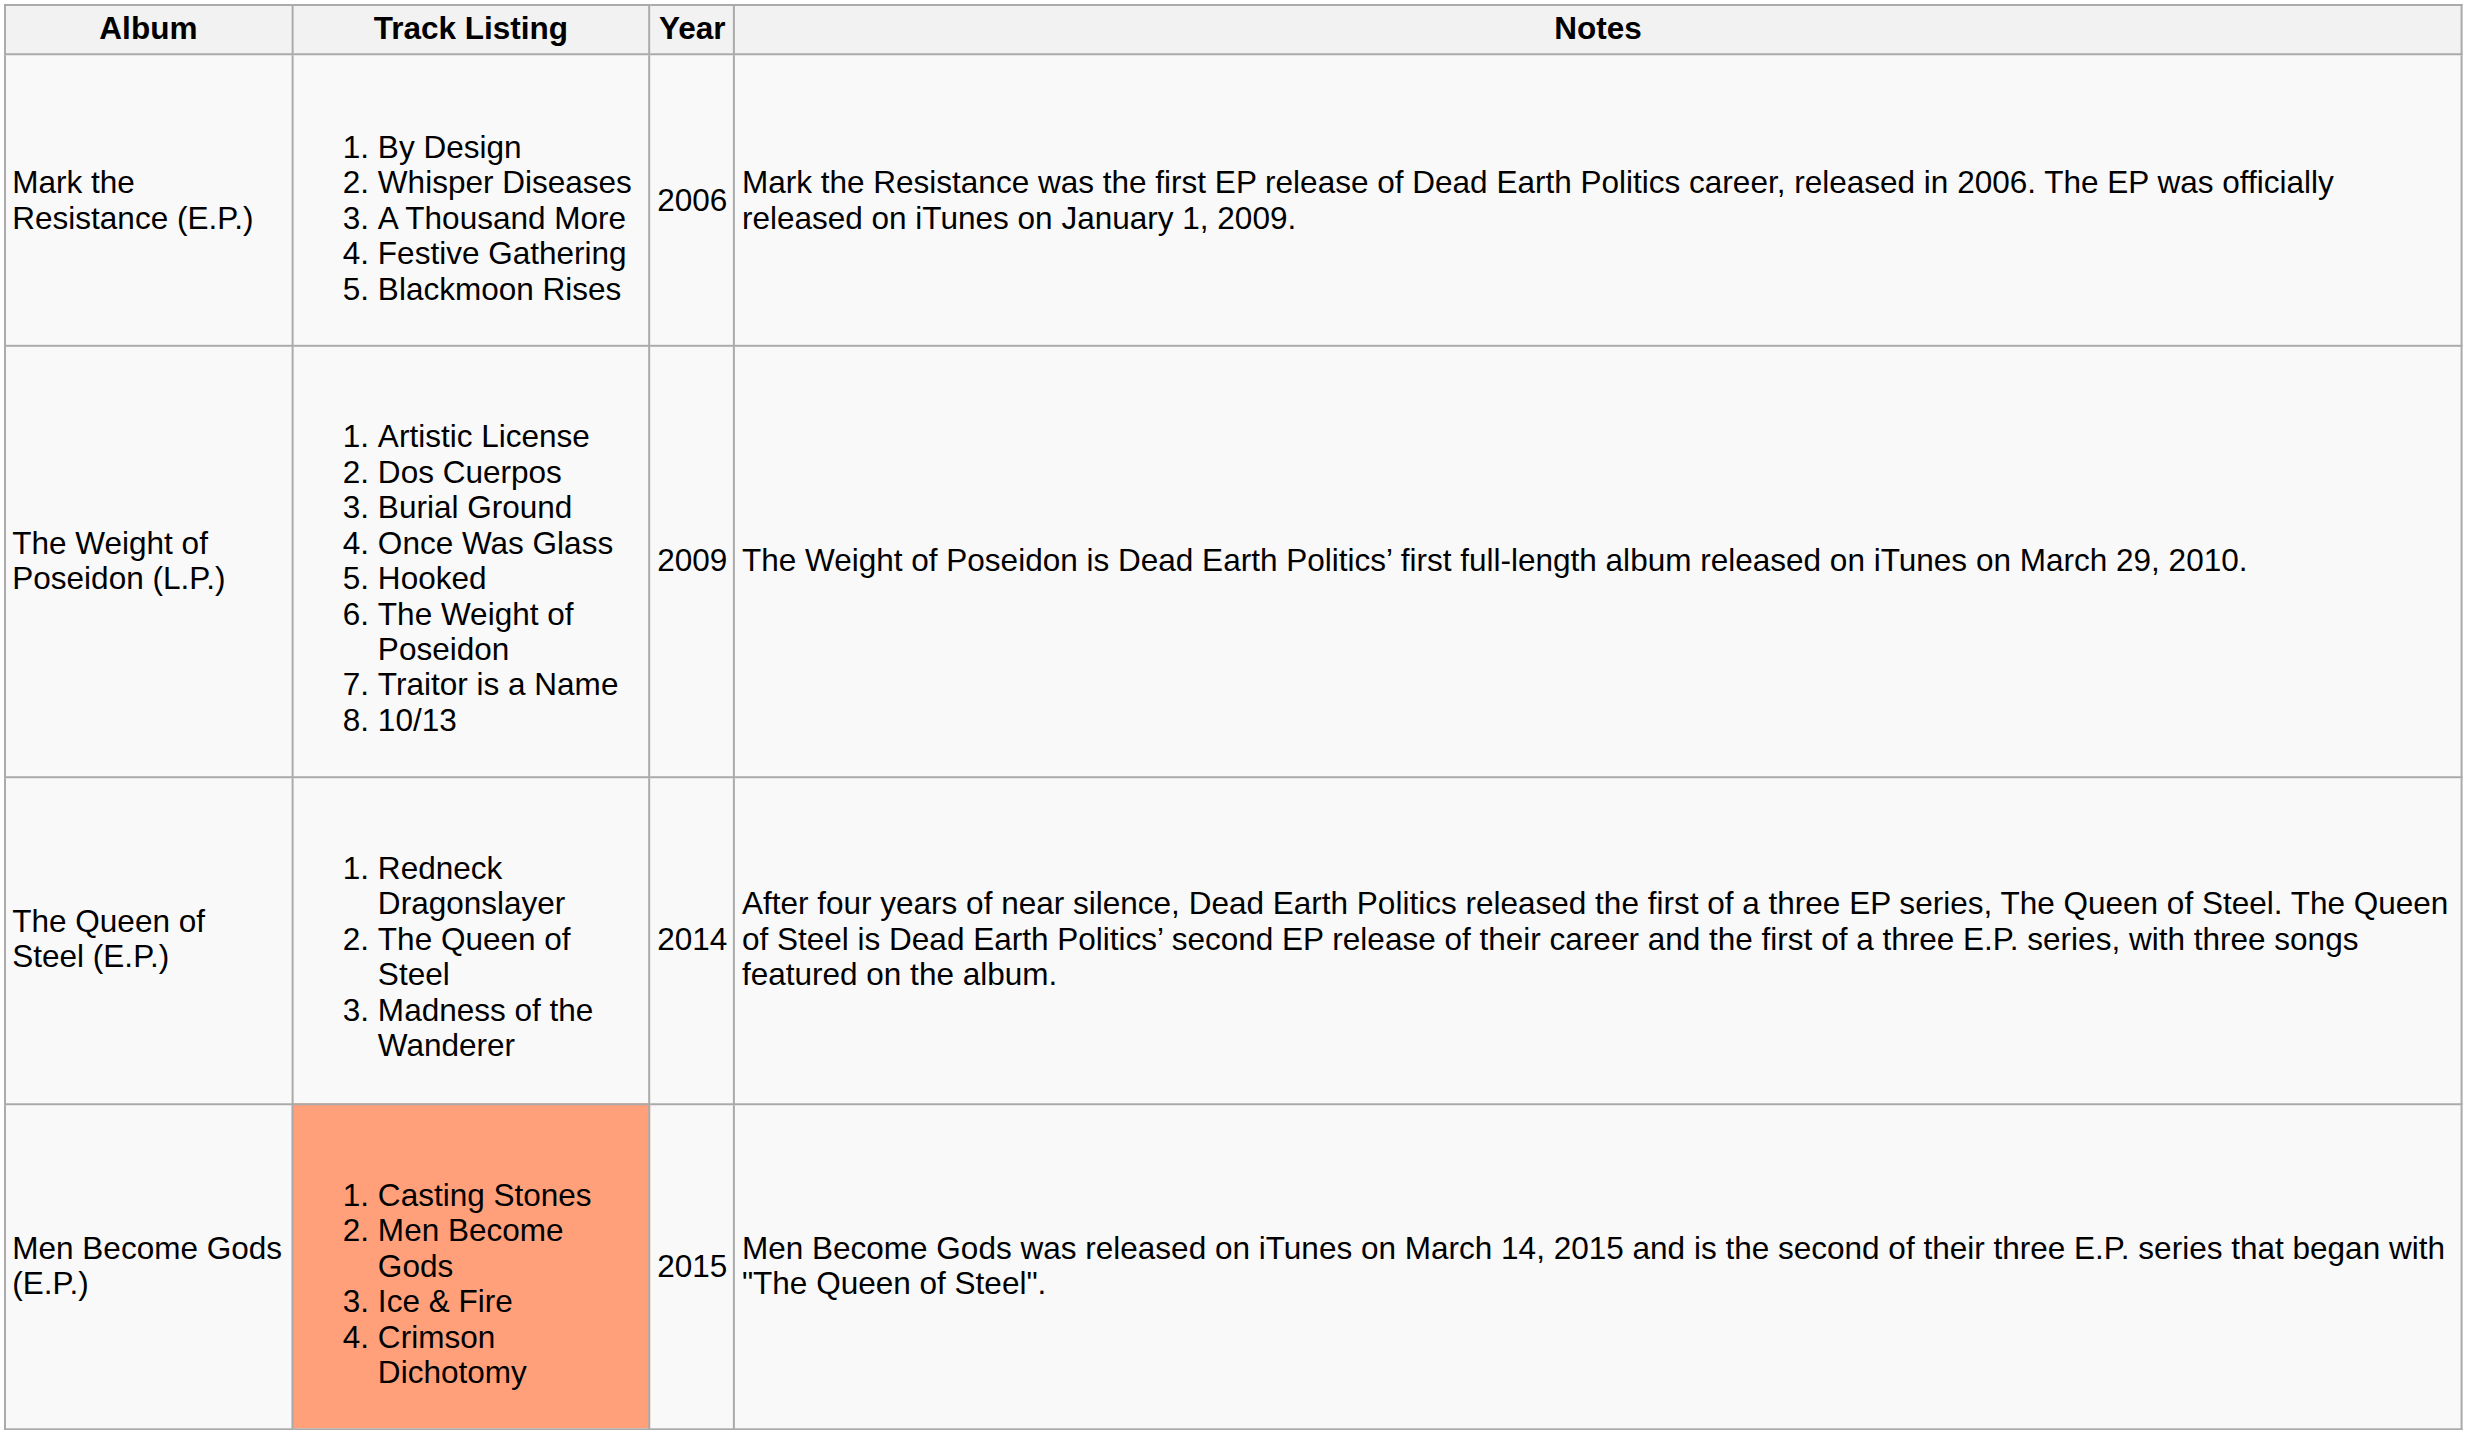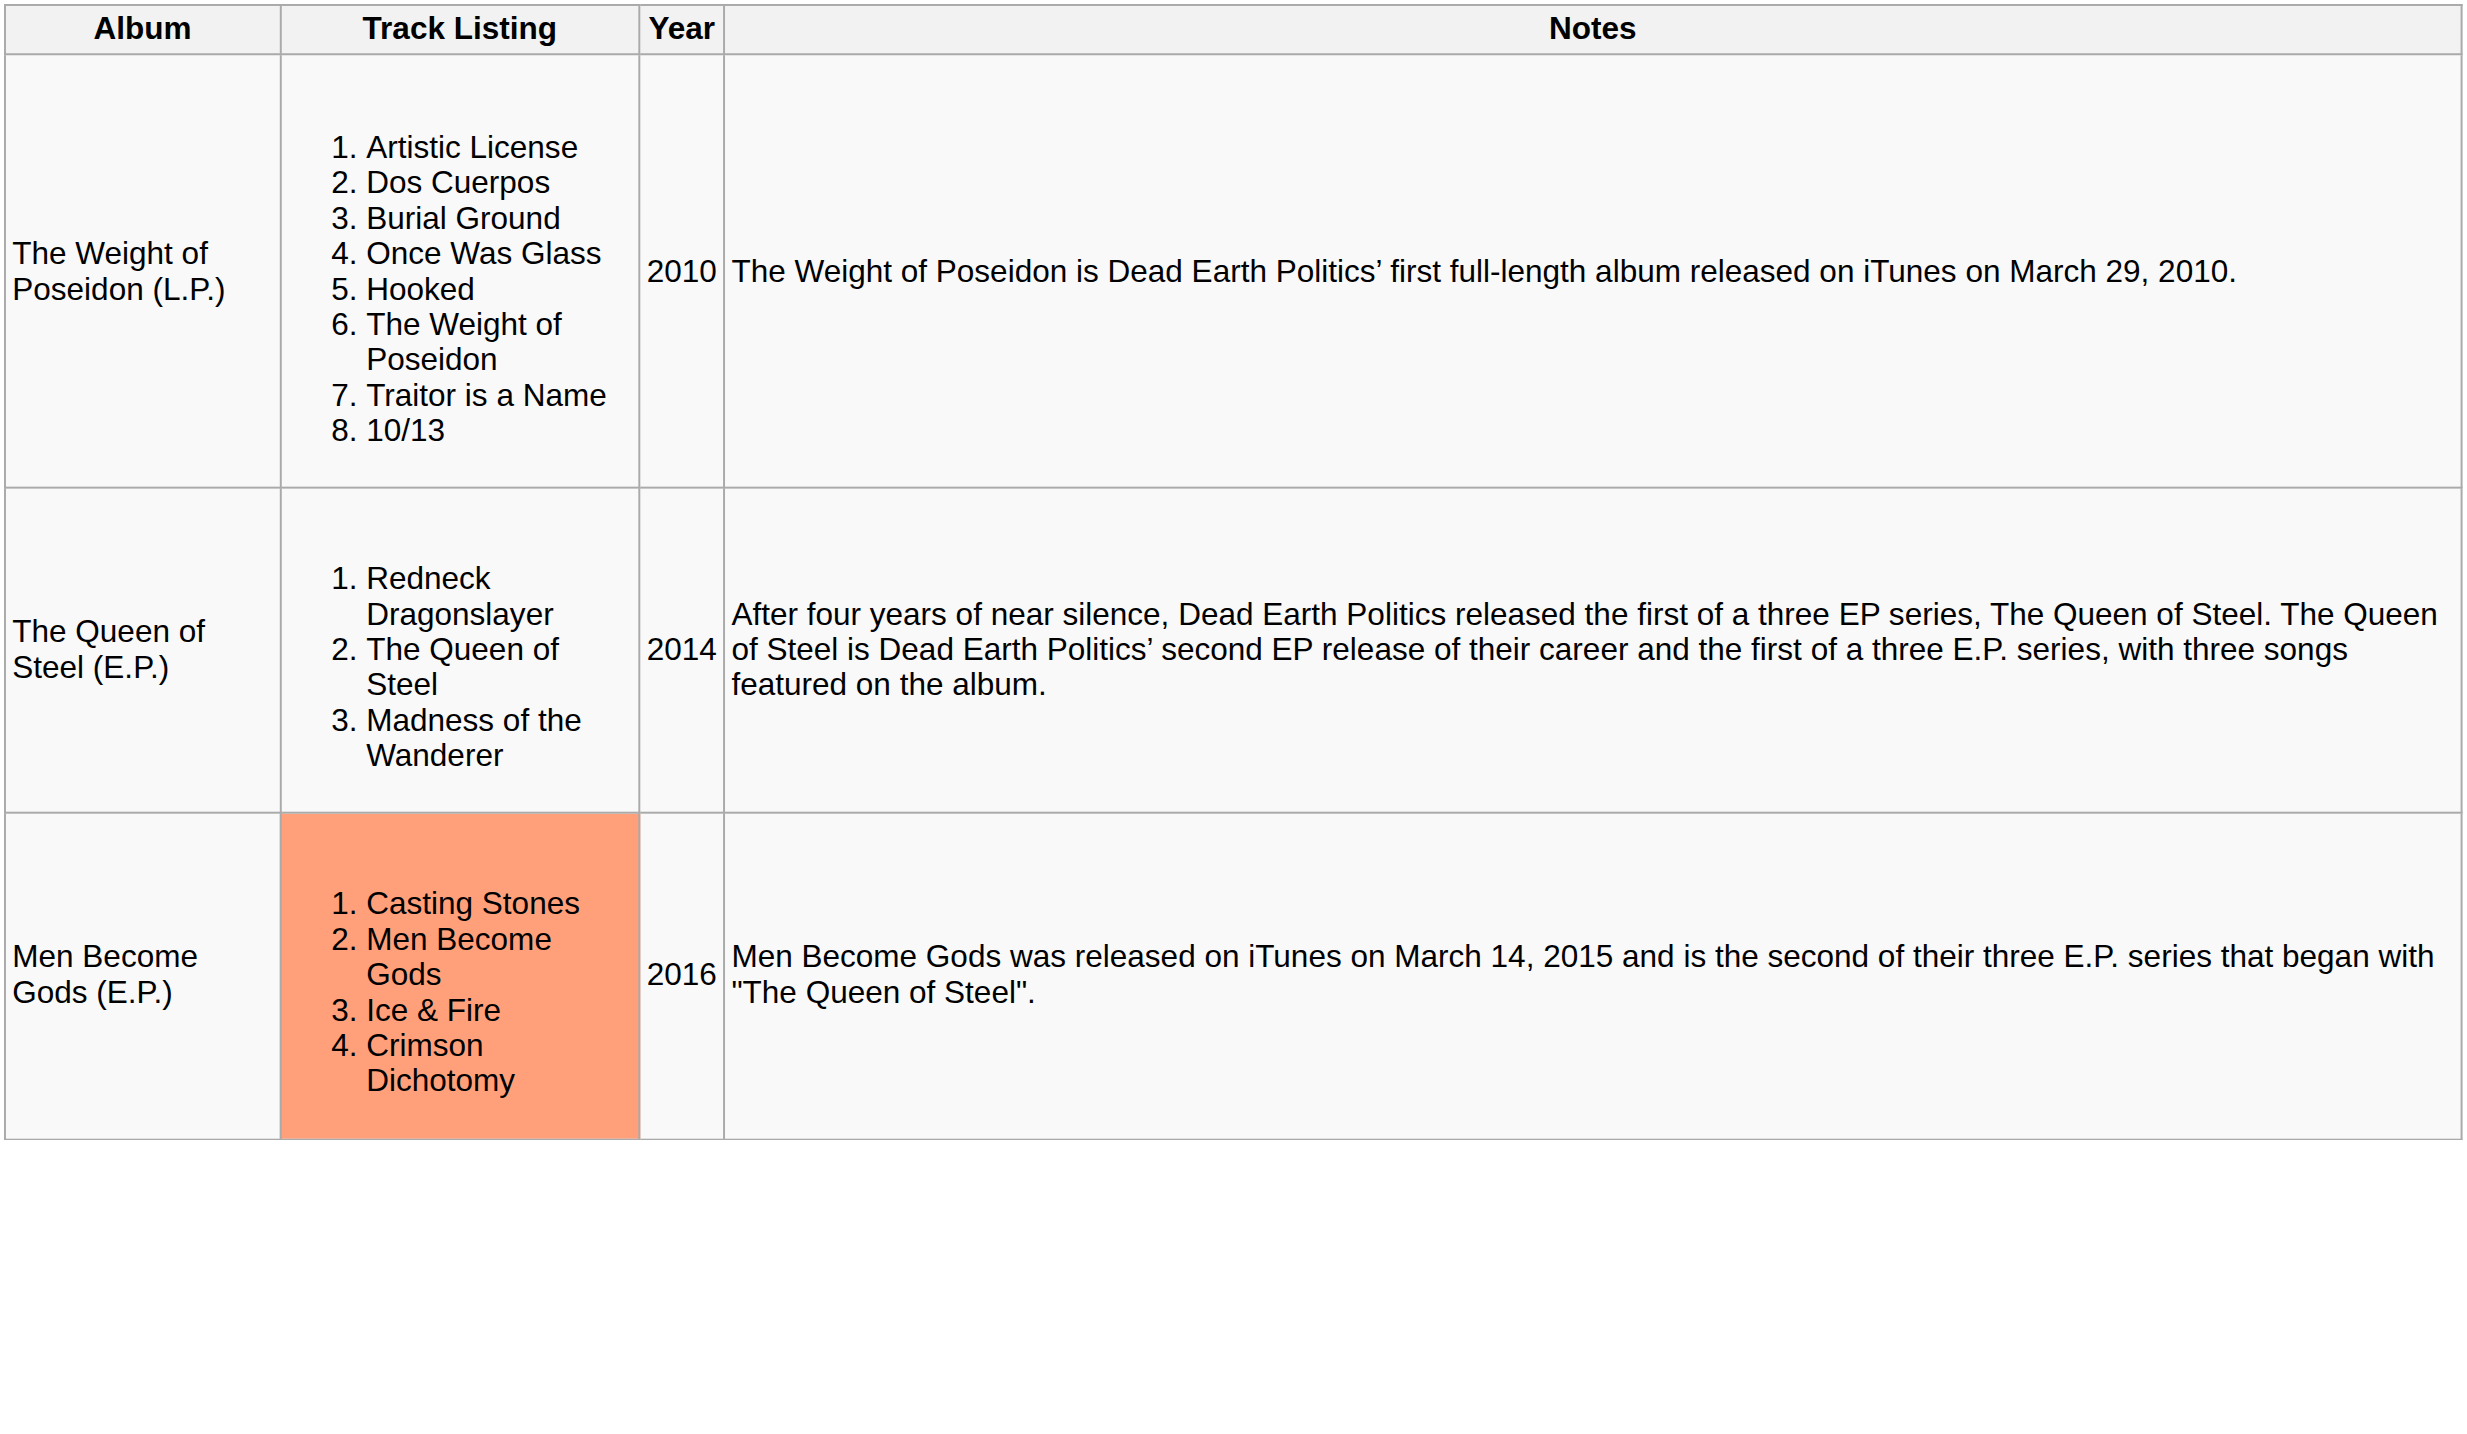- row: Mark the Resistance (E.P.) | By Design Whisper Diseases A Thousand More Festive Gathering Blackmoon Rises | 2006 | Mark the Resistance was the first EP release of Dead Earth Politics career, released in 2006. The EP was officially released on iTunes on January 1, 2009.
The Weight of Poseidon (L.P.) | Year: 2009 -> 2010
Men Become Gods (E.P.) | Year: 2015 -> 2016
